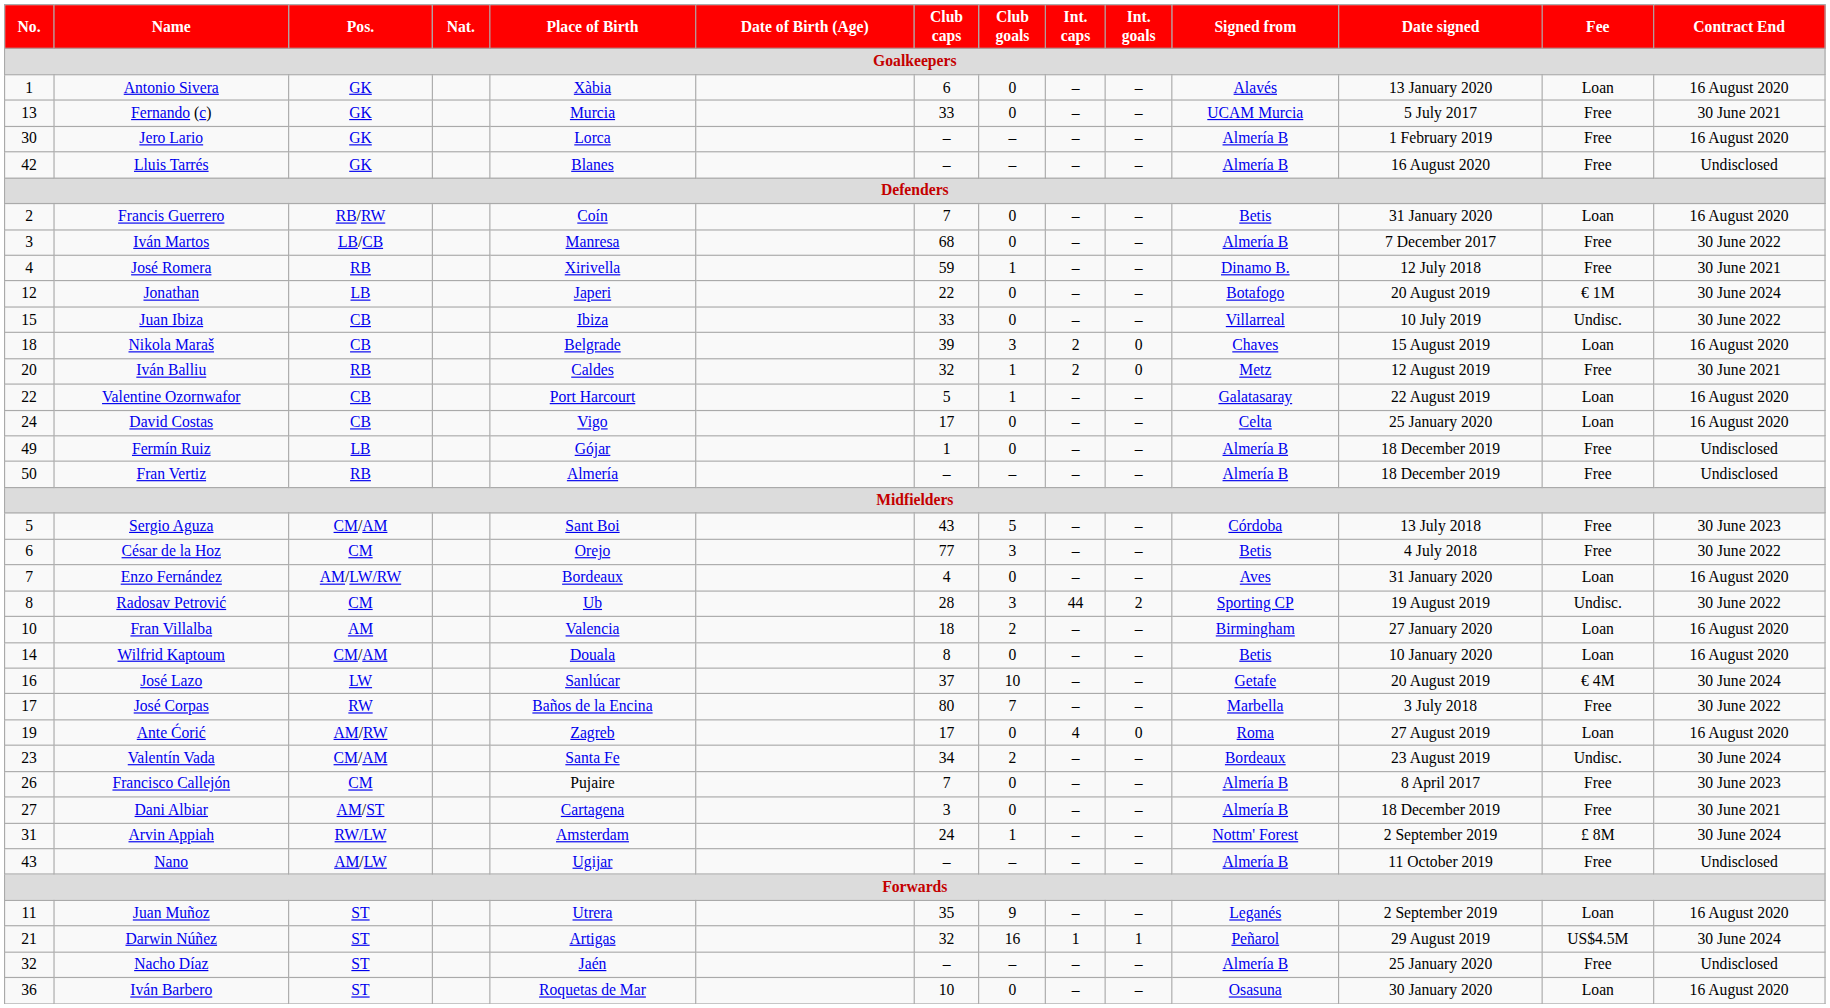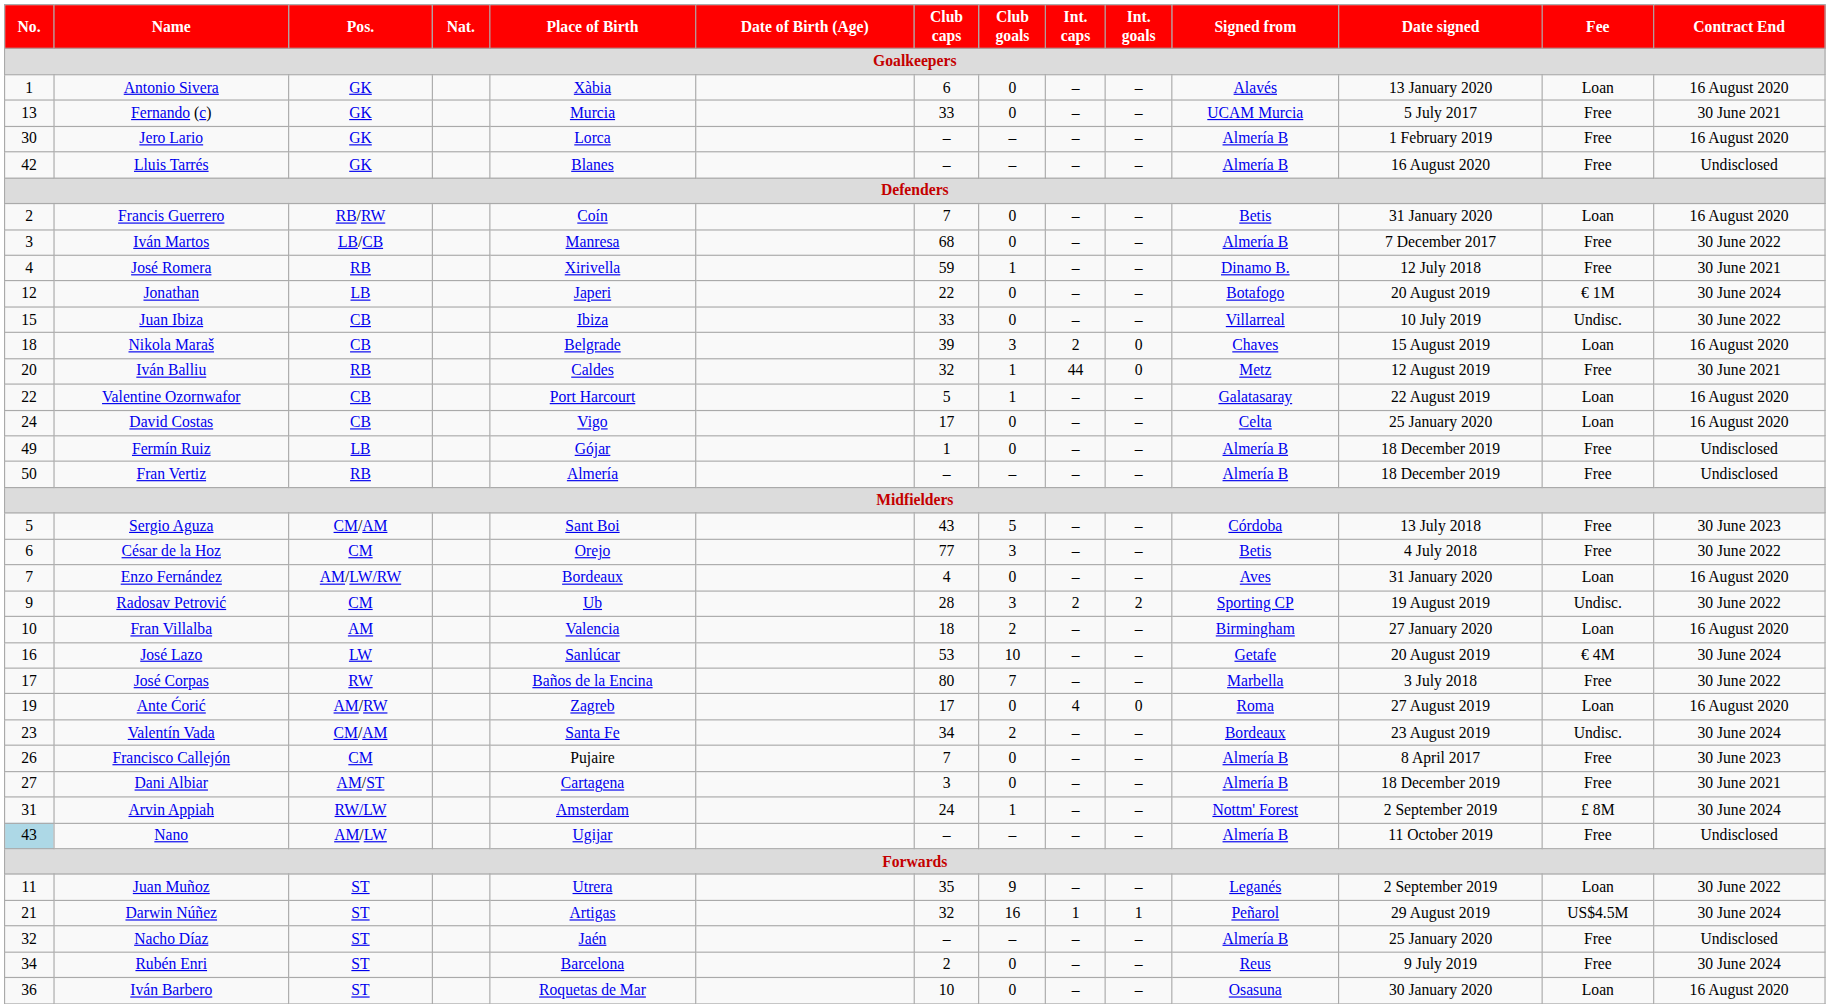Iván Balliu | Int. caps: 2 -> 44
Radosav Petrović | No.: 8 -> 9
Radosav Petrović | Int. caps: 44 -> 2
- row: 14 | Wilfrid Kaptoum | CM/AM | Douala | 8 | 0 | – | – | Betis | 10 January 2020 | Loan | 16 August 2020
José Lazo | Club caps: 37 -> 53
Nano | No.: no background -> lightblue background
Juan Muñoz | Contract End: 16 August 2020 -> 30 June 2022
+ row: 34 | Rubén Enri | ST | Barcelona | 2 | 0 | – | – | Reus | 9 July 2019 | Free | 30 June 2024
